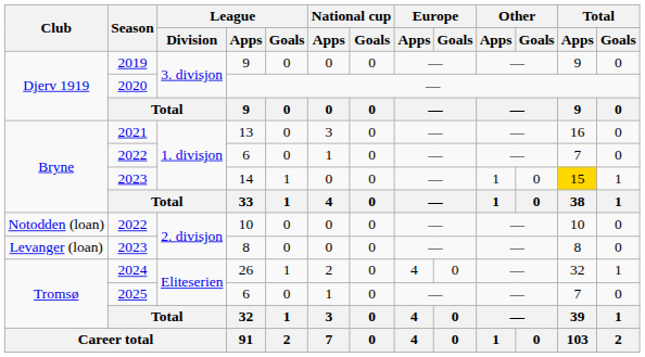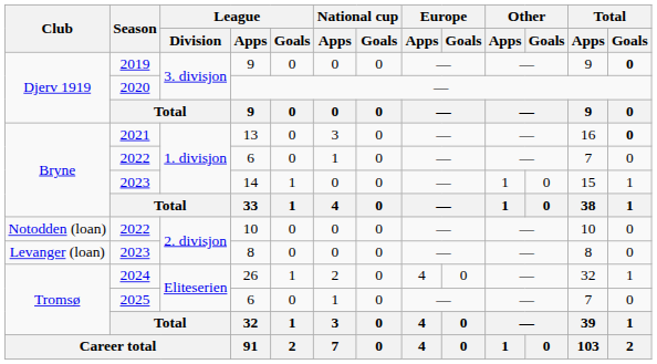2019 / 9 | Total / Goals: normal -> bold
13 | Total / Goals: normal -> bold
14 | Total / Apps: gold background -> no background
